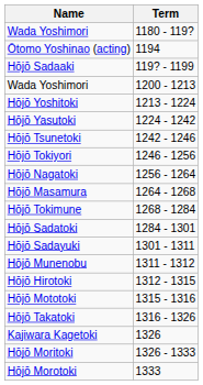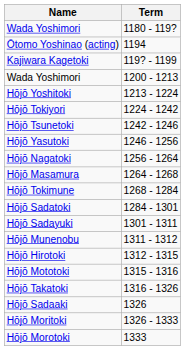row 4 | Name: Hōjō Sadaaki -> Kajiwara Kagetoki
row 7 | Name: Hōjō Yasutoki -> Hōjō Tokiyori
row 9 | Name: Hōjō Tokiyori -> Hōjō Yasutoki
row 19 | Name: Kajiwara Kagetoki -> Hōjō Sadaaki
